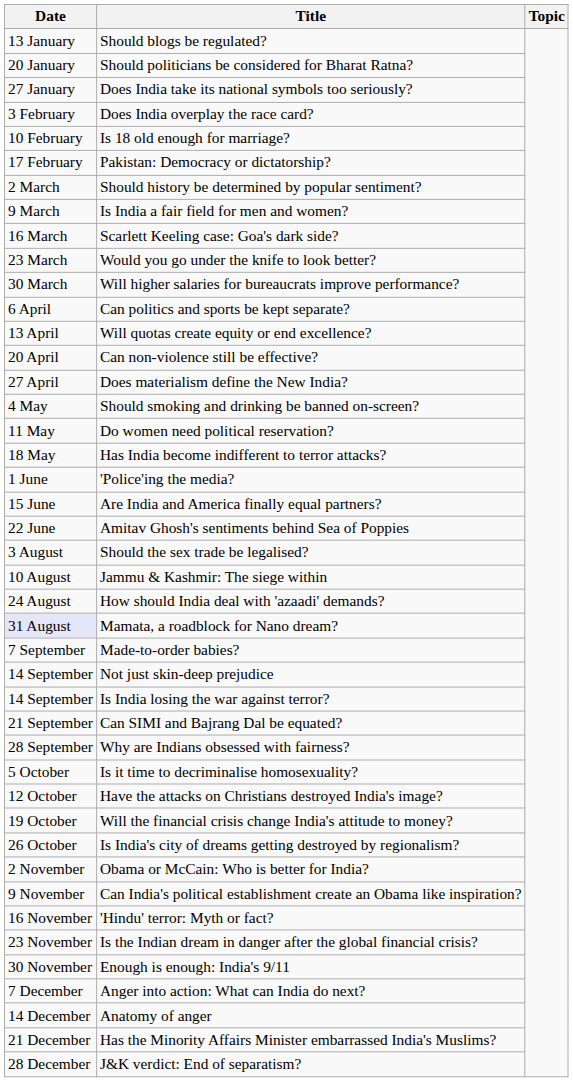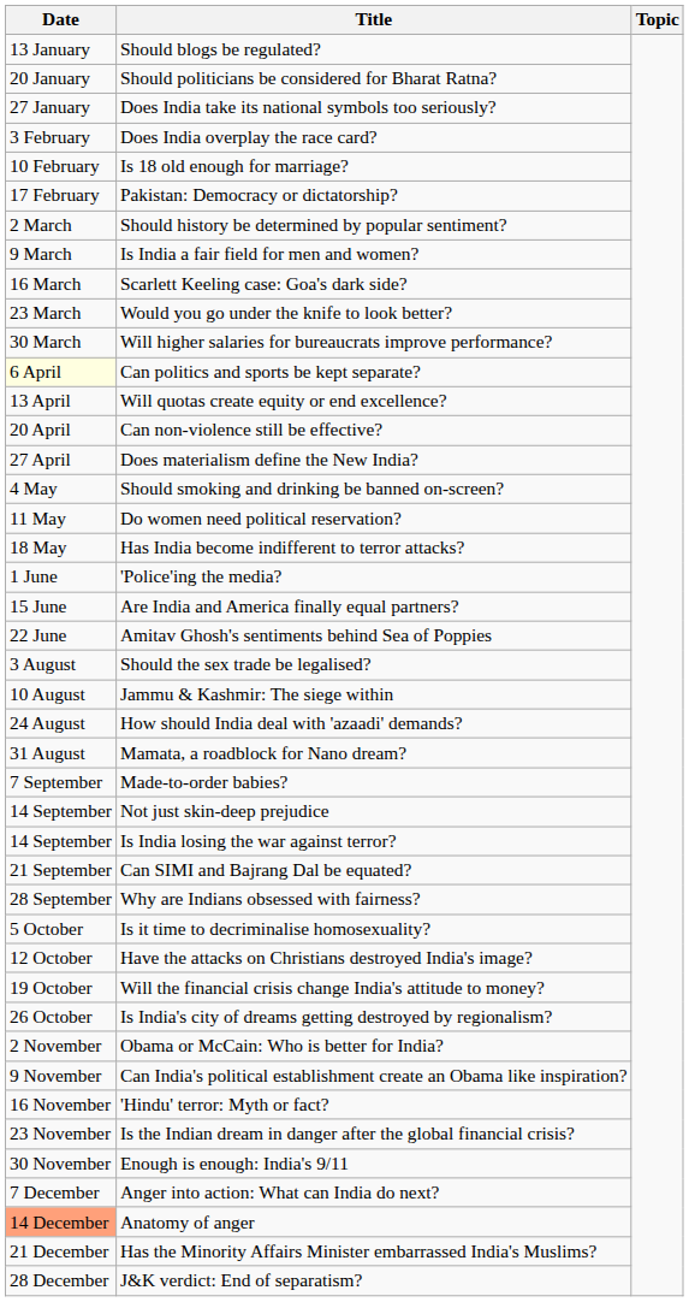Can politics and sports be kept separate? | Date: no background -> lightyellow background
Mamata, a roadblock for Nano dream? | Date: lavender background -> no background
Anatomy of anger | Date: no background -> lightsalmon background
